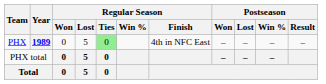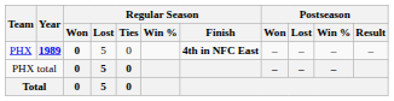PHX | Regular Season / Won: normal -> bold
PHX | Regular Season / Ties: lightgreen background -> no background
PHX | Regular Season / Finish: normal -> bold
